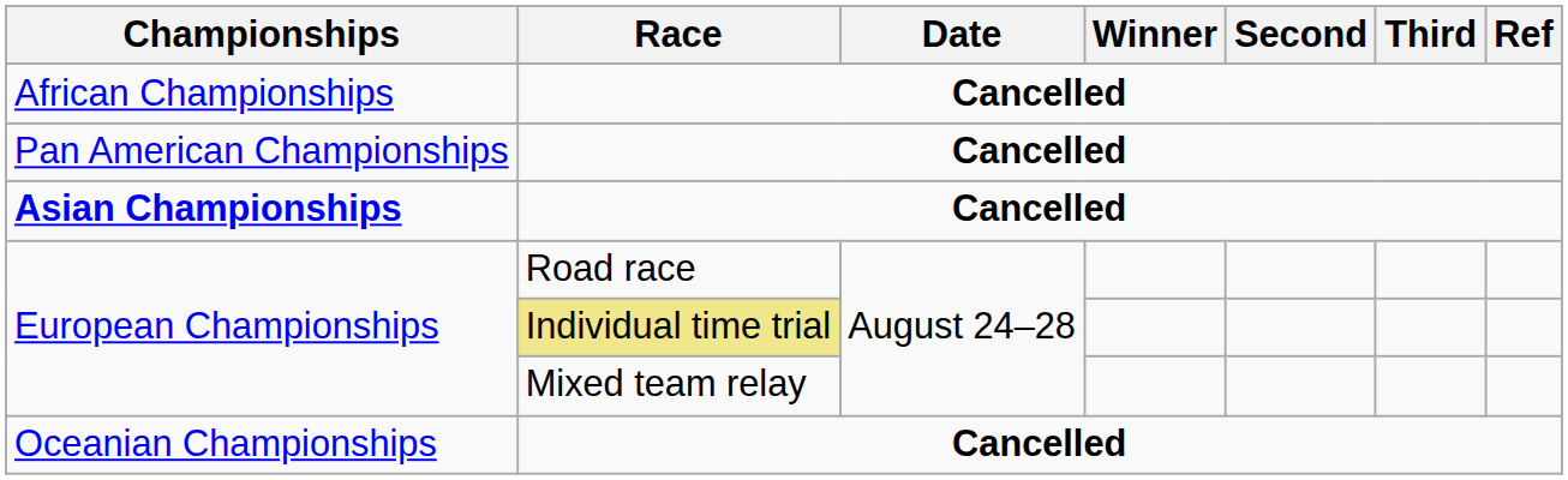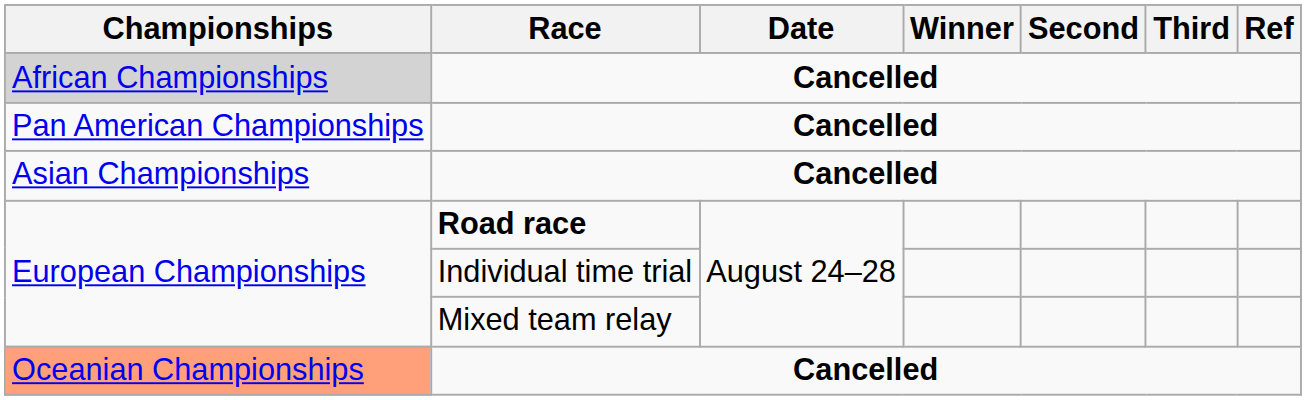African Championships | Championships: no background -> lightgrey background
Asian Championships | Championships: bold -> normal
European Championships / Road race | Race: normal -> bold
European Championships / Individual time trial | Race: khaki background -> no background
Oceanian Championships | Championships: no background -> lightsalmon background
